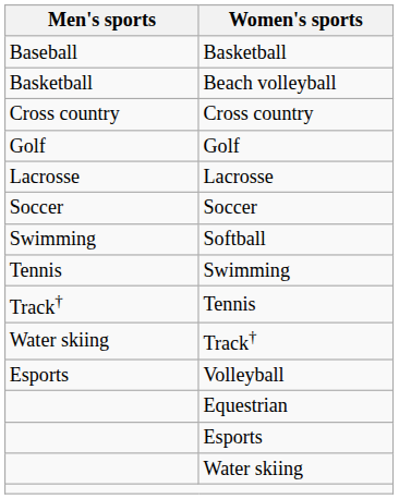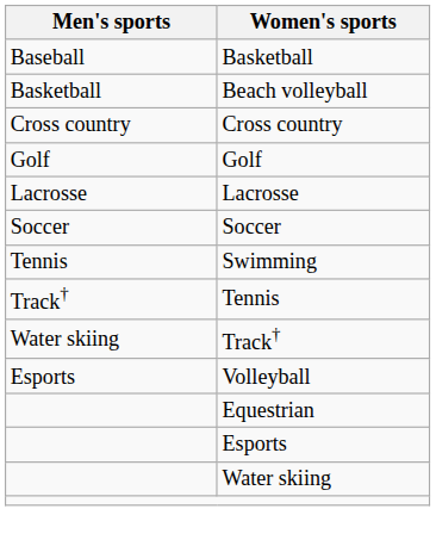- row: Swimming | Softball
